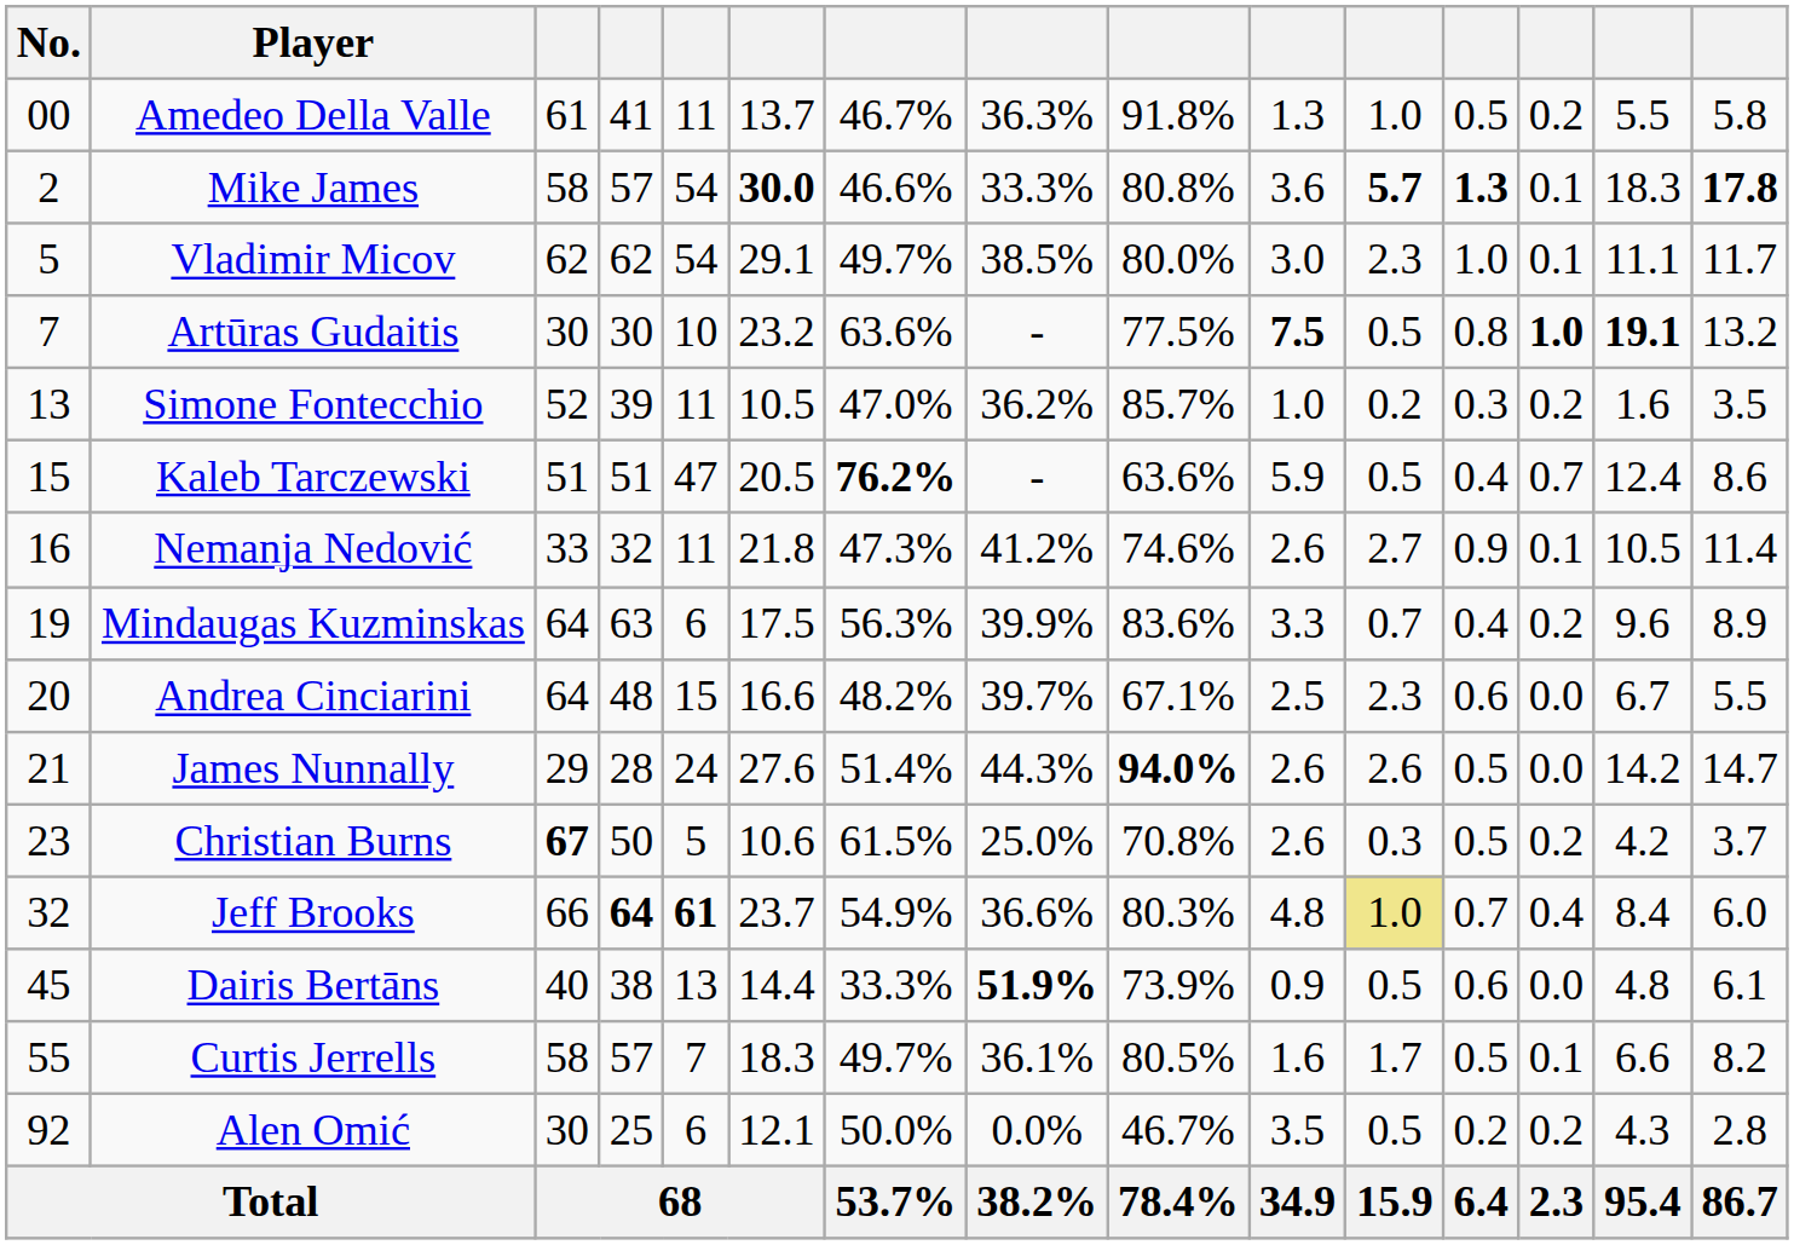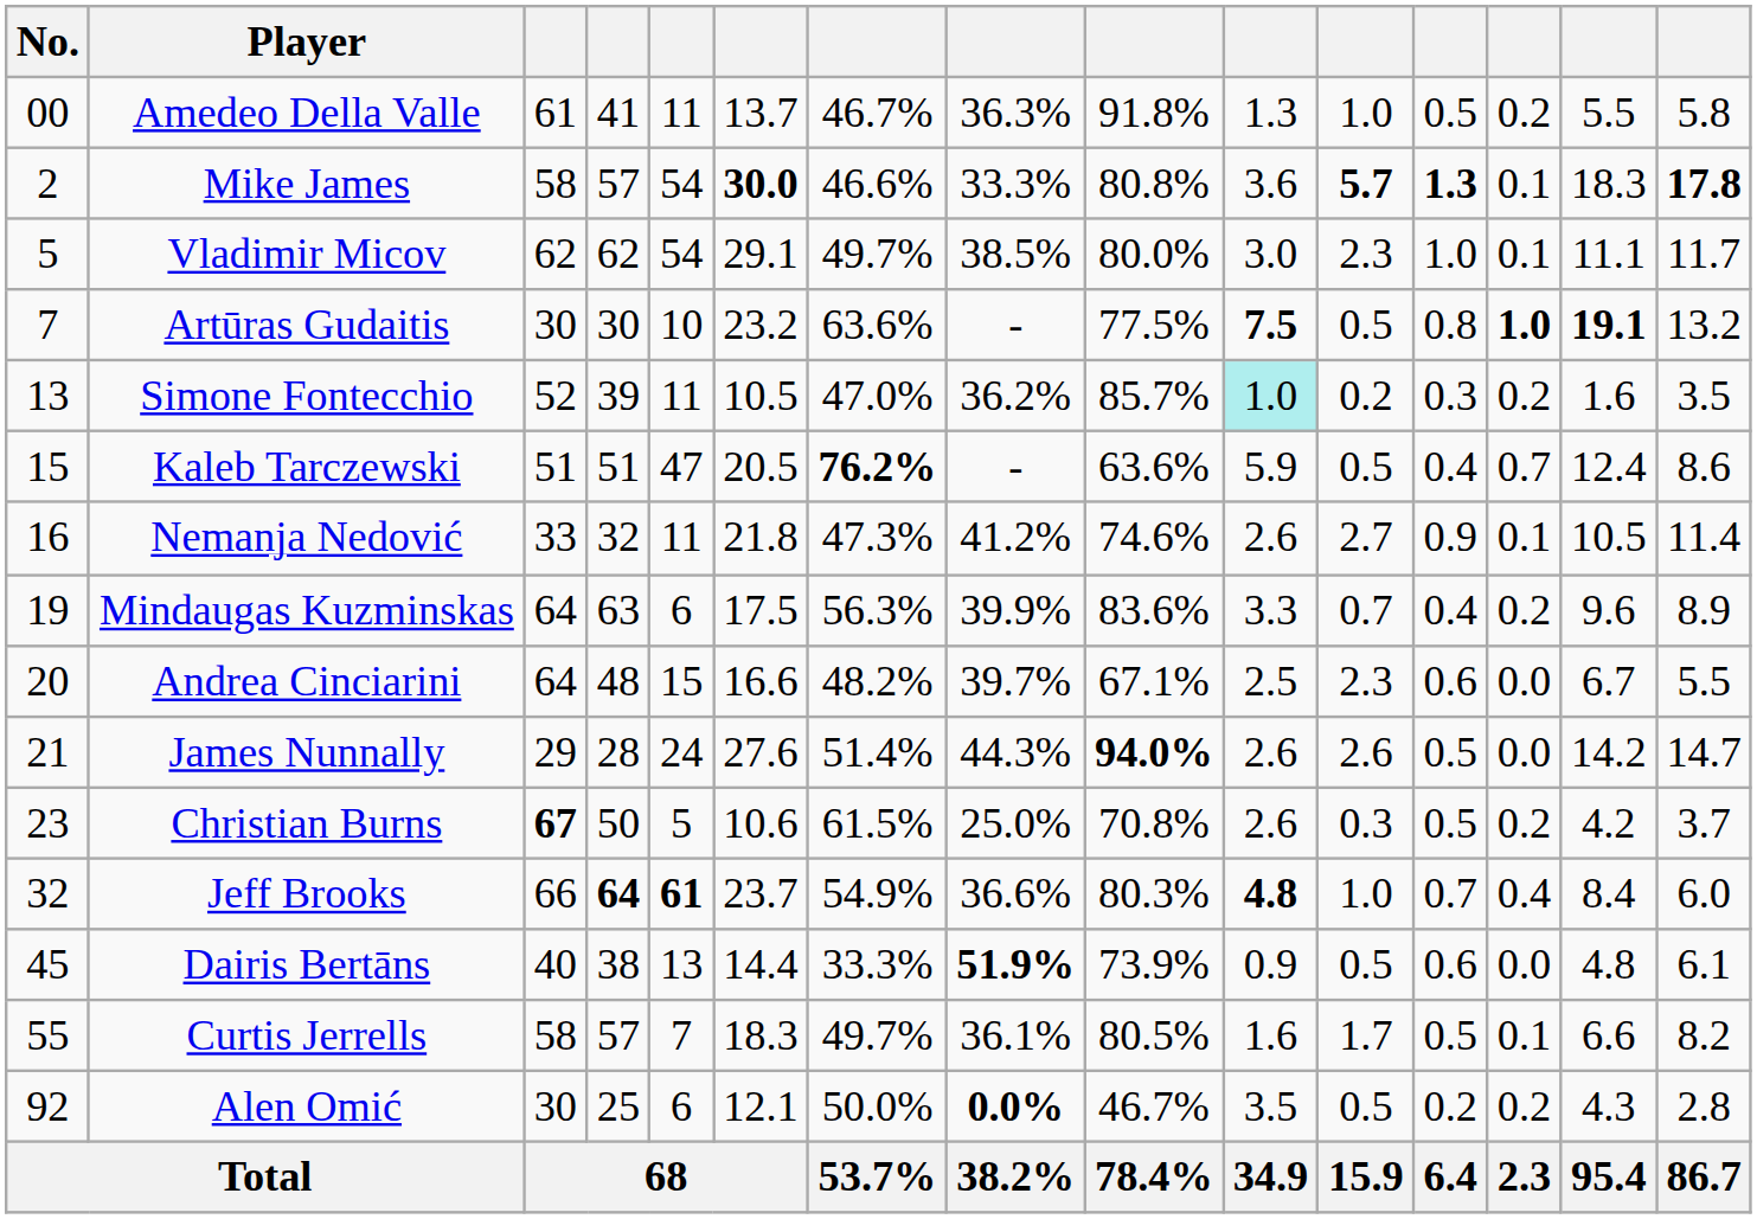Simone Fontecchio | column 10: no background -> paleturquoise background
Jeff Brooks | column 10: normal -> bold
Jeff Brooks | column 11: khaki background -> no background
Alen Omić | column 8: normal -> bold
